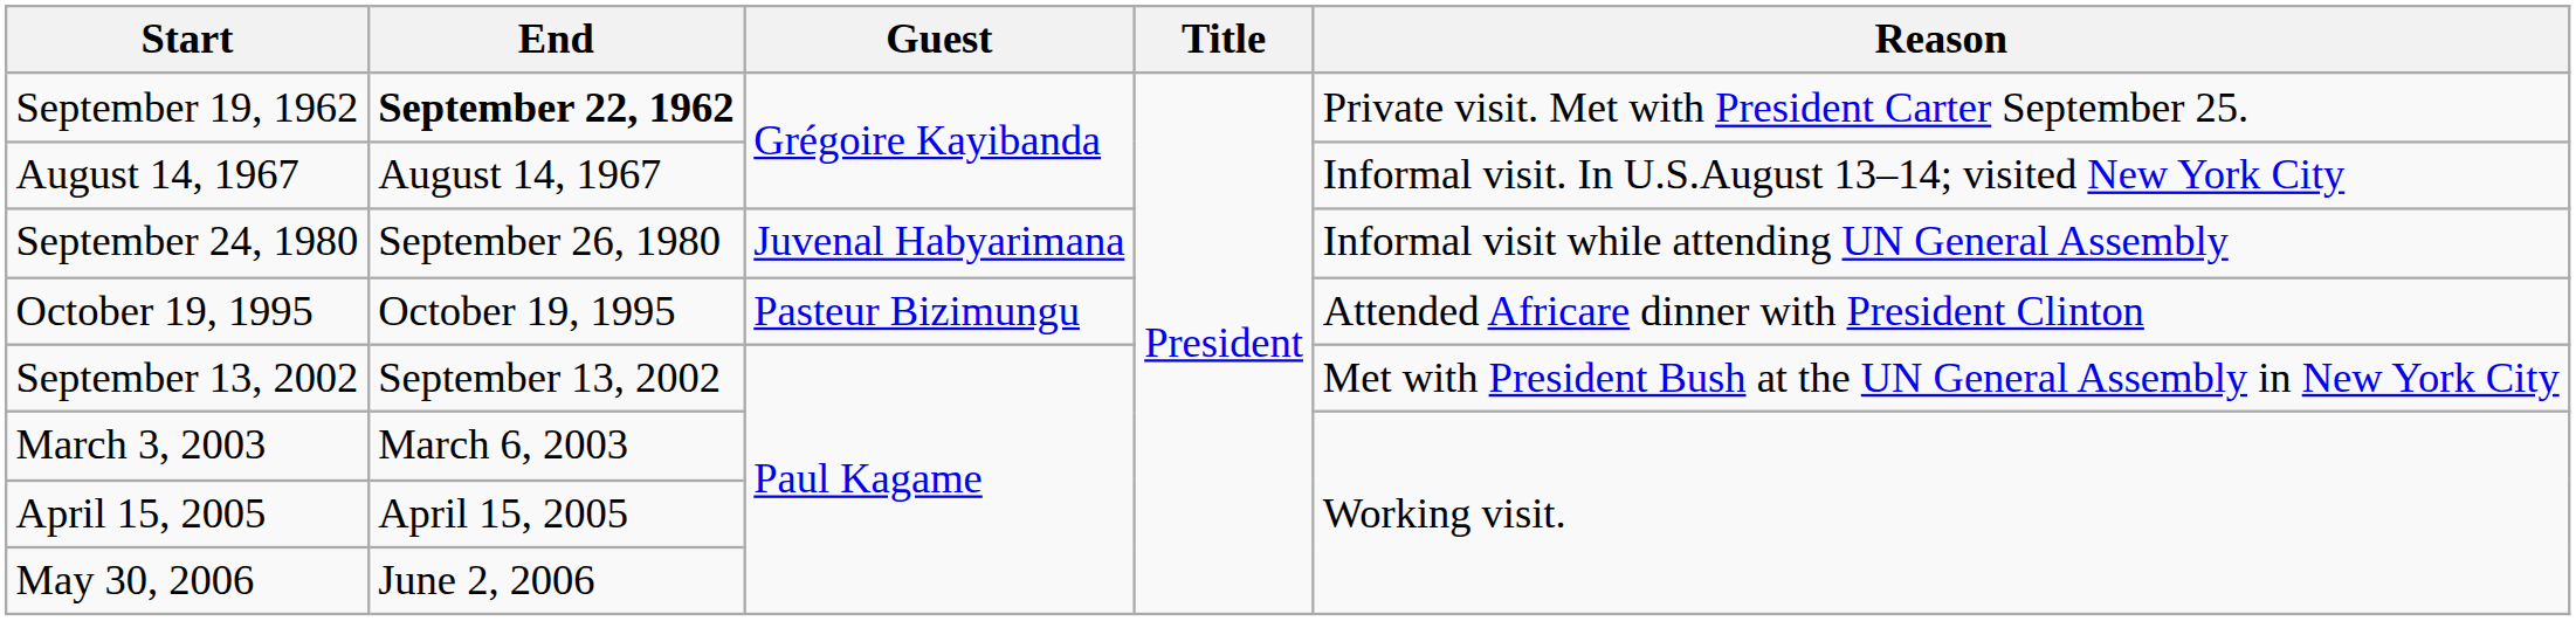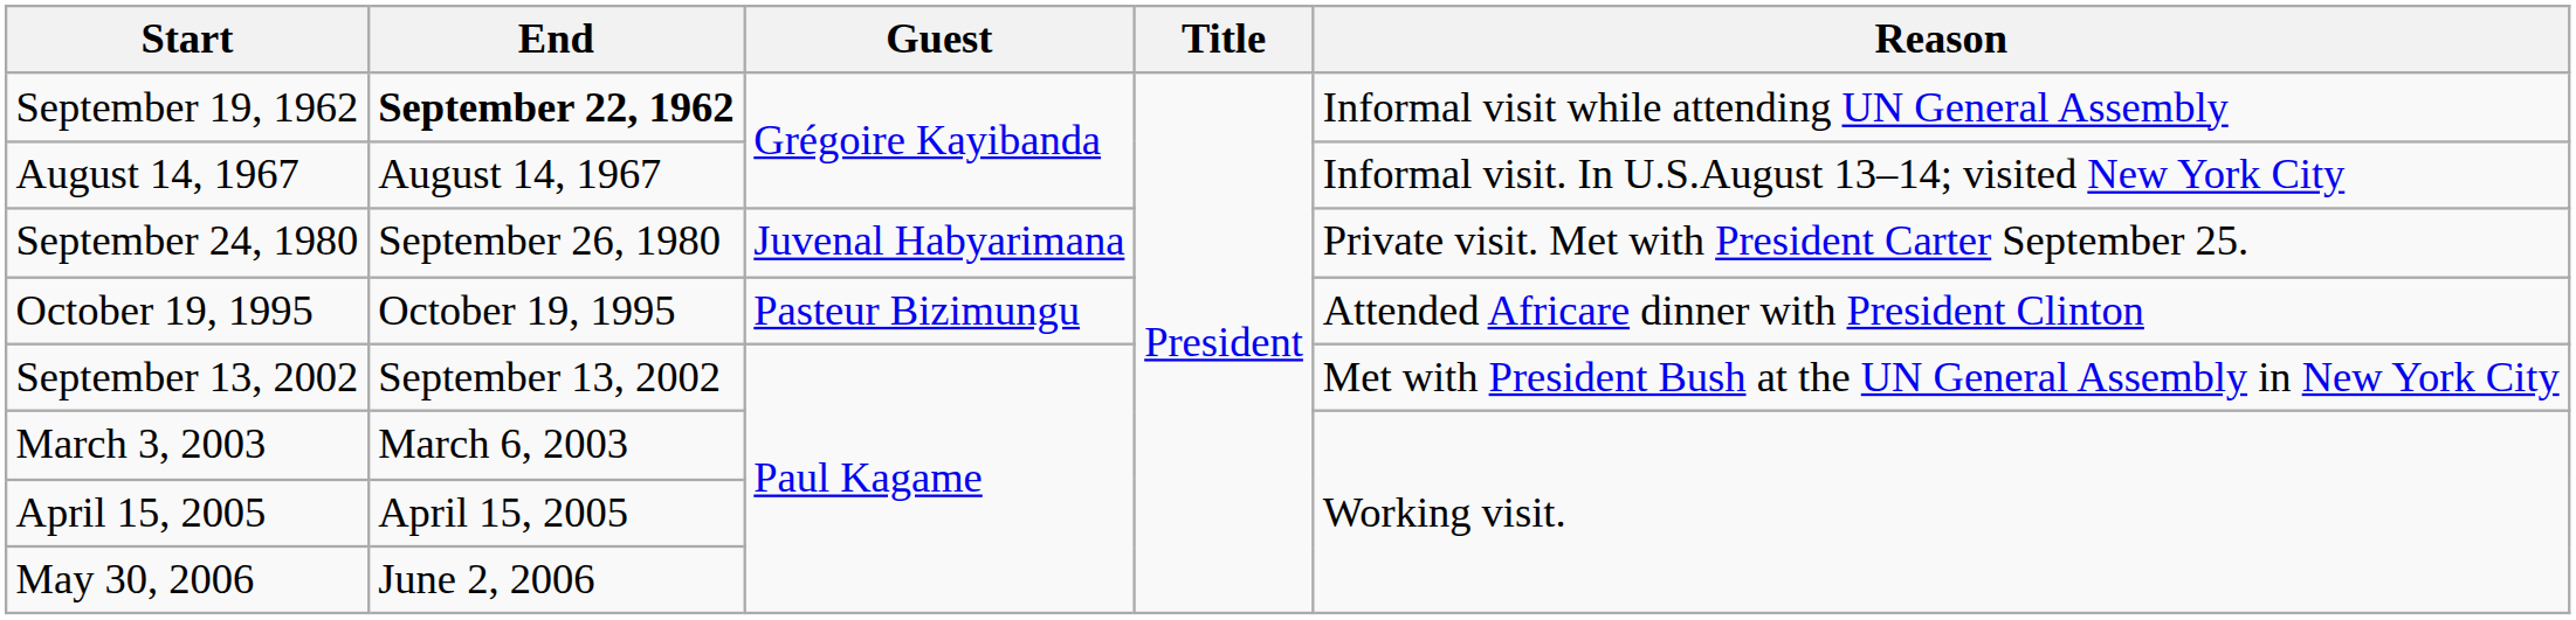September 19, 1962 | Reason: Private visit. Met with President Carter September 25. -> Informal visit while attending UN General Assembly
September 24, 1980 | Reason: Informal visit while attending UN General Assembly -> Private visit. Met with President Carter September 25.
